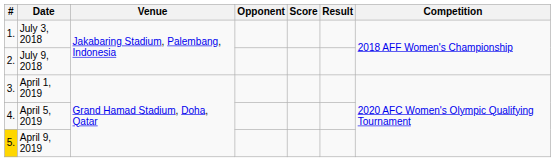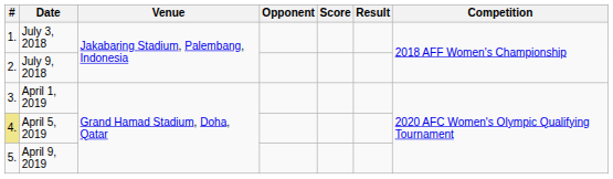April 5, 2019 | #: no background -> khaki background
April 9, 2019 | #: gold background -> no background
